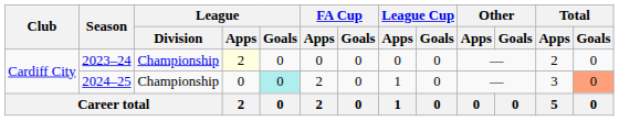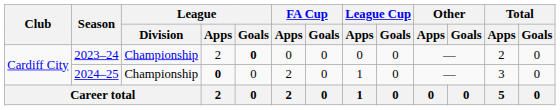2023–24 | League / Apps: lightyellow background -> no background
2023–24 | League / Goals: normal -> bold
2024–25 | League / Apps: normal -> bold
2024–25 | League / Goals: paleturquoise background -> no background
2024–25 | Total / Goals: lightsalmon background -> no background
